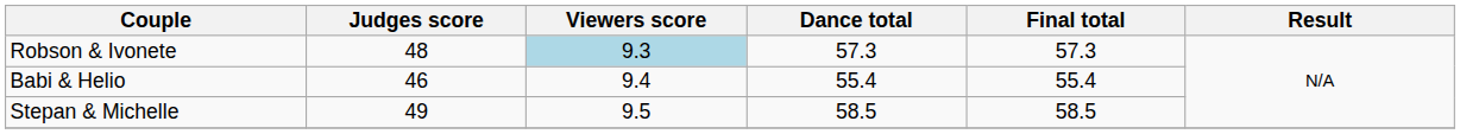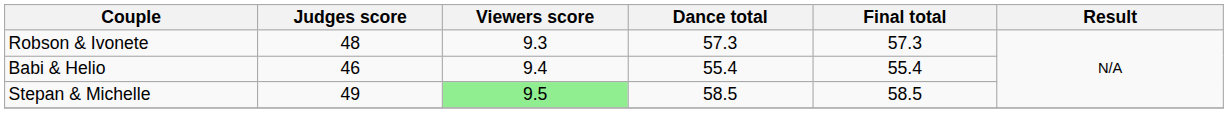Robson & Ivonete | Viewers score: lightblue background -> no background
Stepan & Michelle | Viewers score: no background -> lightgreen background
